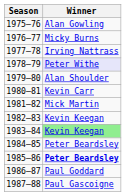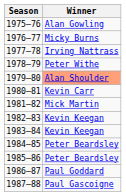1978–79 | Winner: lavender background -> no background
1979–80 | Winner: no background -> lightsalmon background
1983–84 | Winner: lightgreen background -> no background
1985–86 | Winner: bold -> normal
